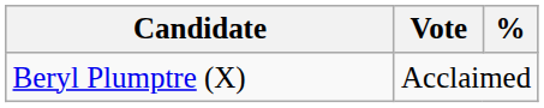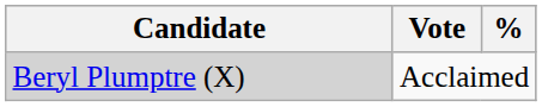Beryl Plumptre (X) | Candidate: no background -> lightgrey background
